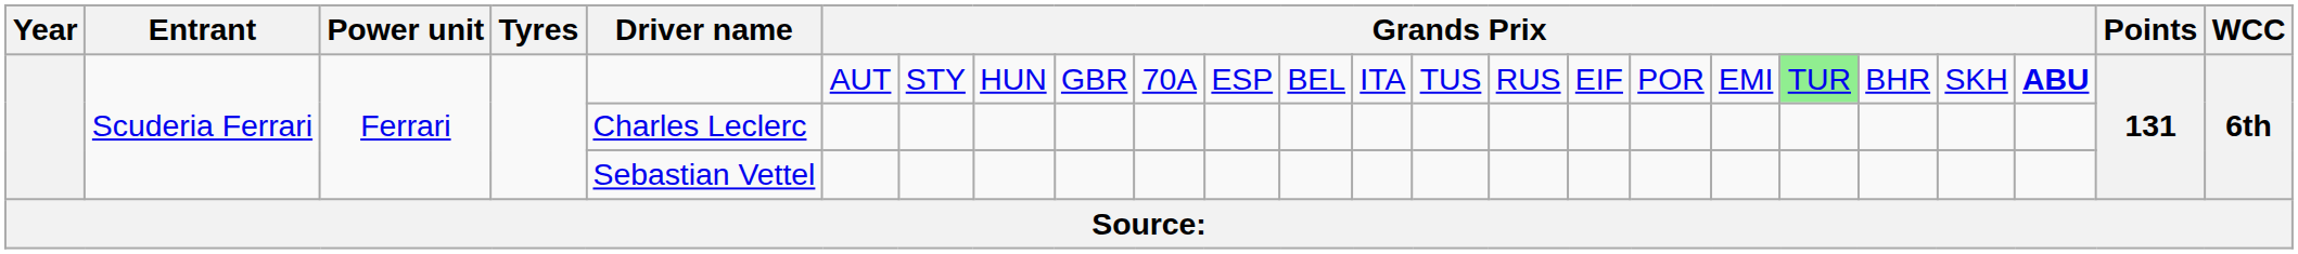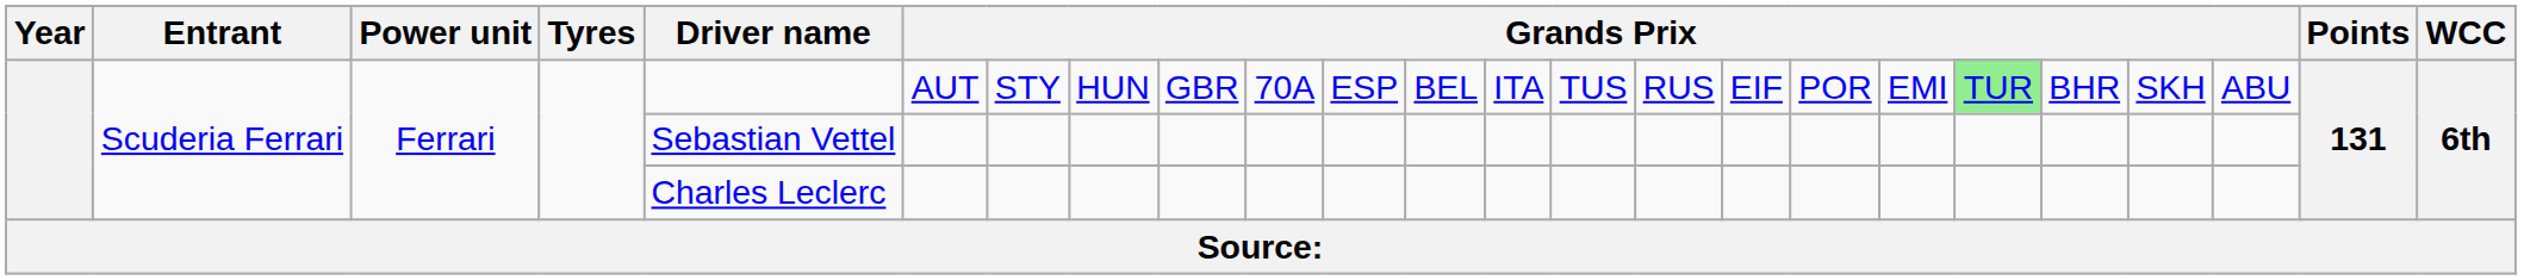row 2 | column 22: bold -> normal
row 3 | Driver name: Charles Leclerc -> Sebastian Vettel
row 4 | Driver name: Sebastian Vettel -> Charles Leclerc
